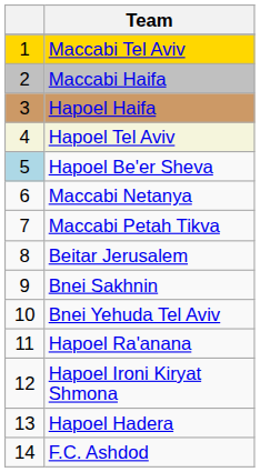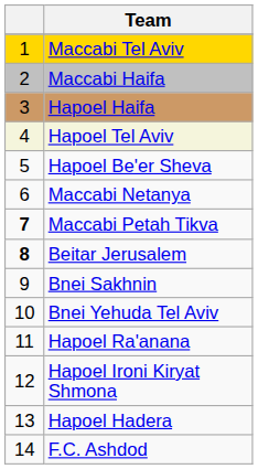Hapoel Be'er Sheva | column 1: lightblue background -> no background
Maccabi Petah Tikva | column 1: normal -> bold
Beitar Jerusalem | column 1: normal -> bold
